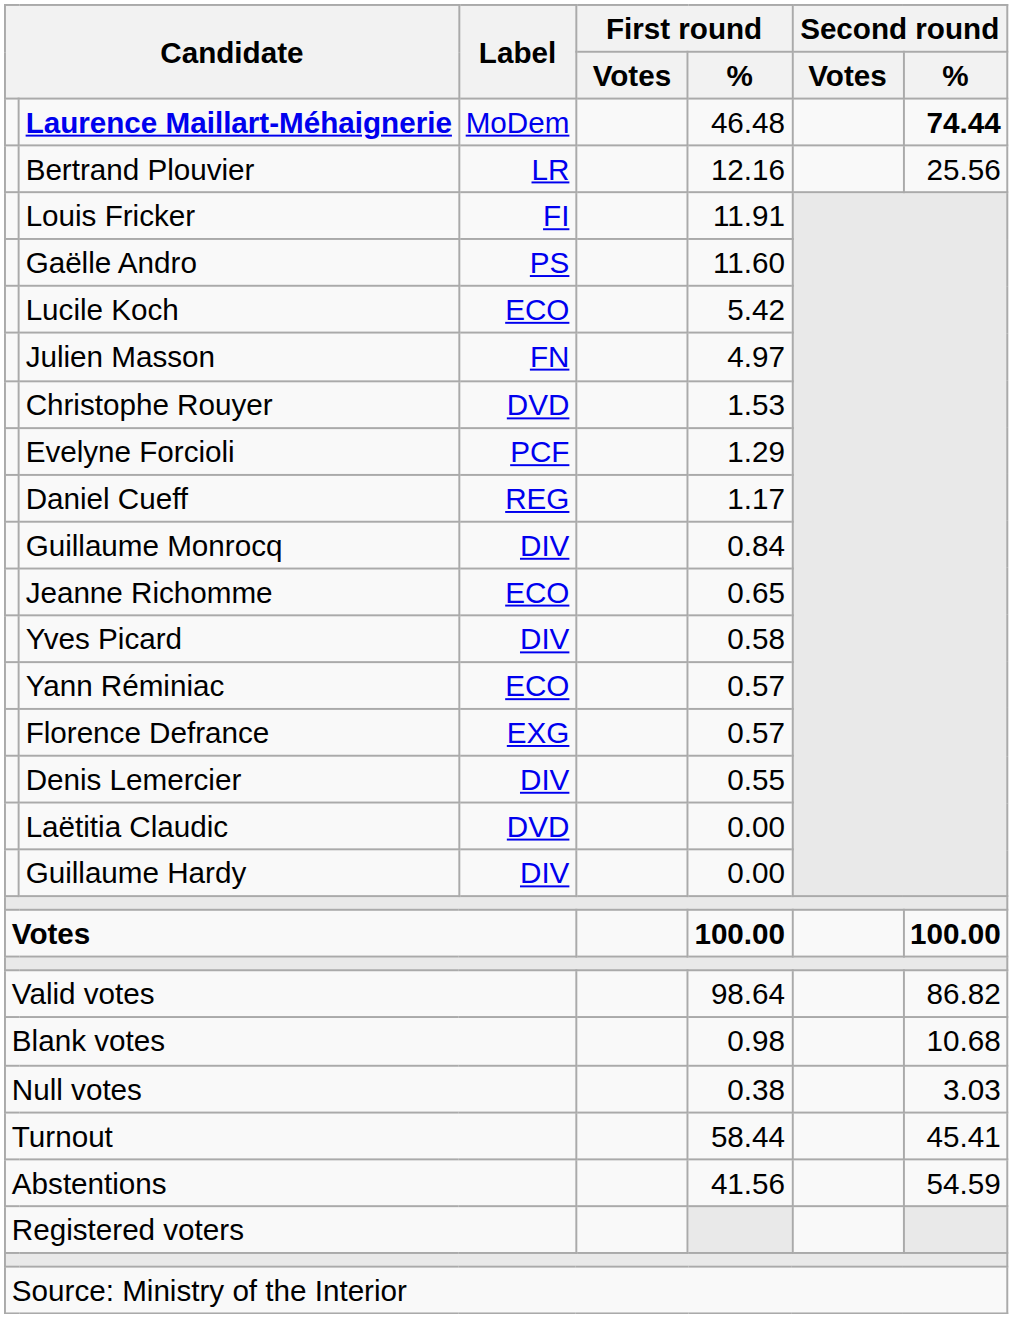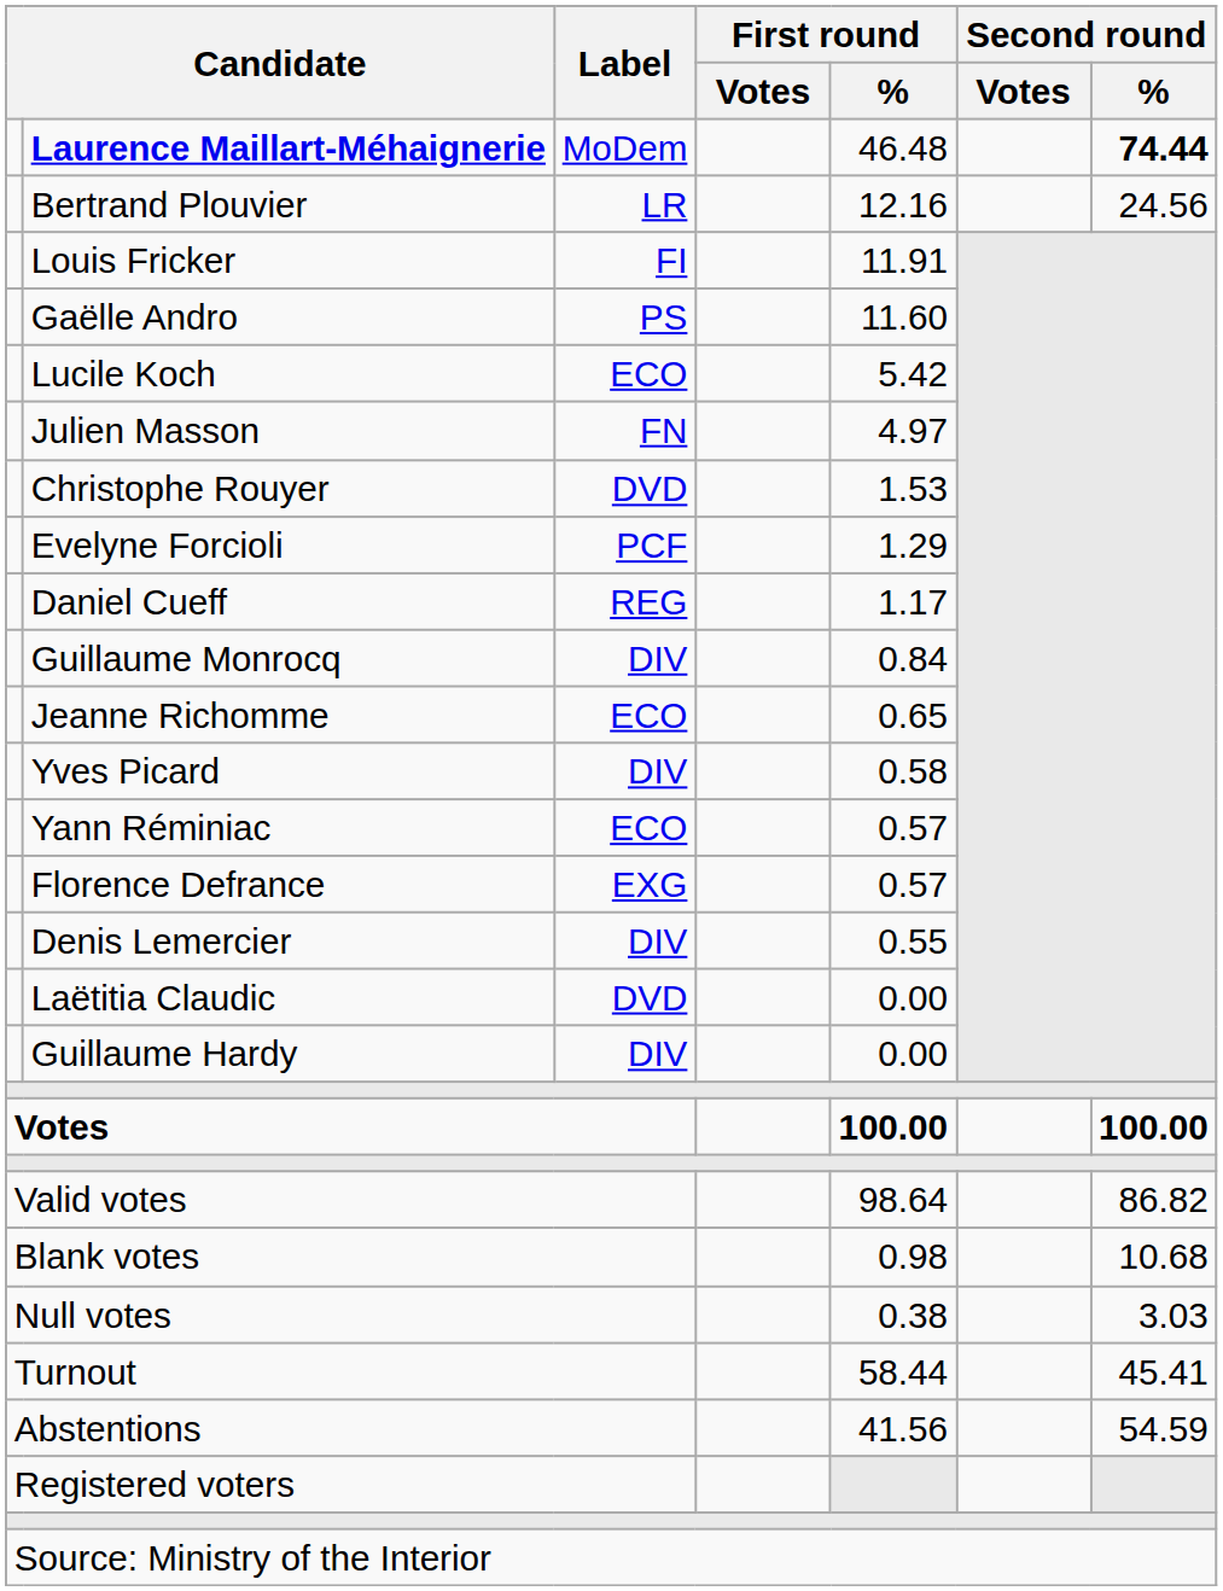Bertrand Plouvier | Second round / %: 25.56 -> 24.56
